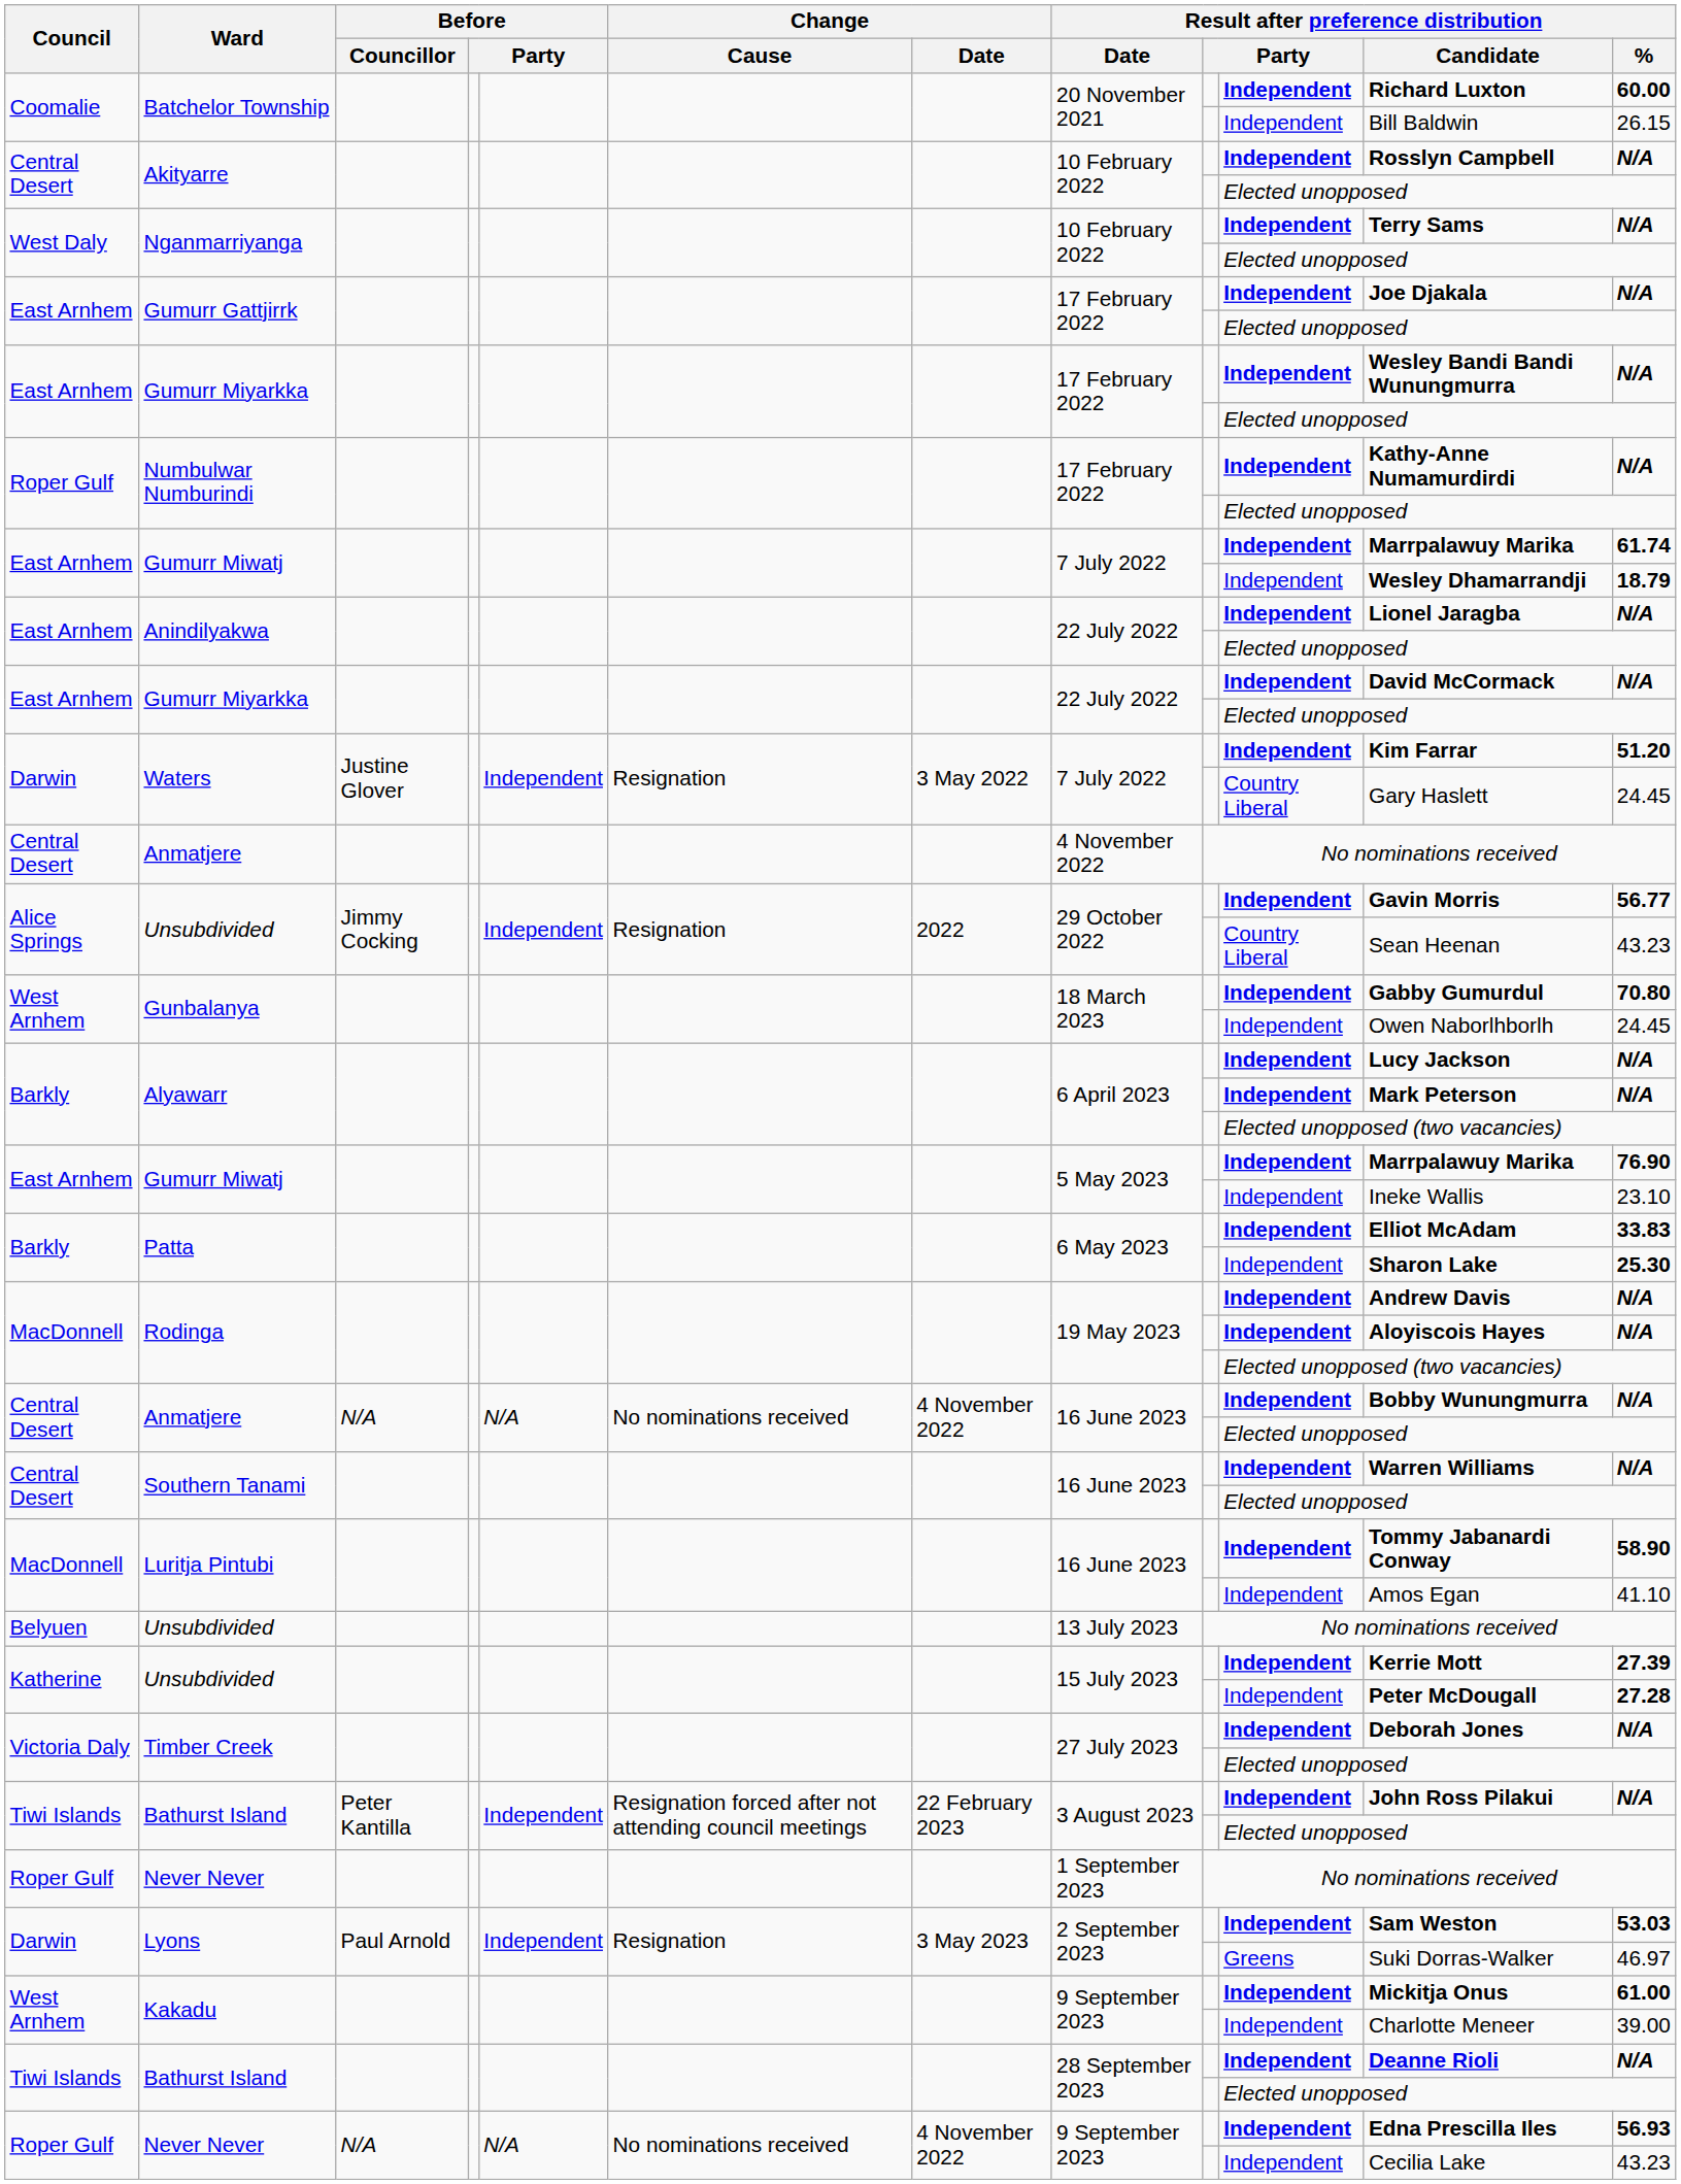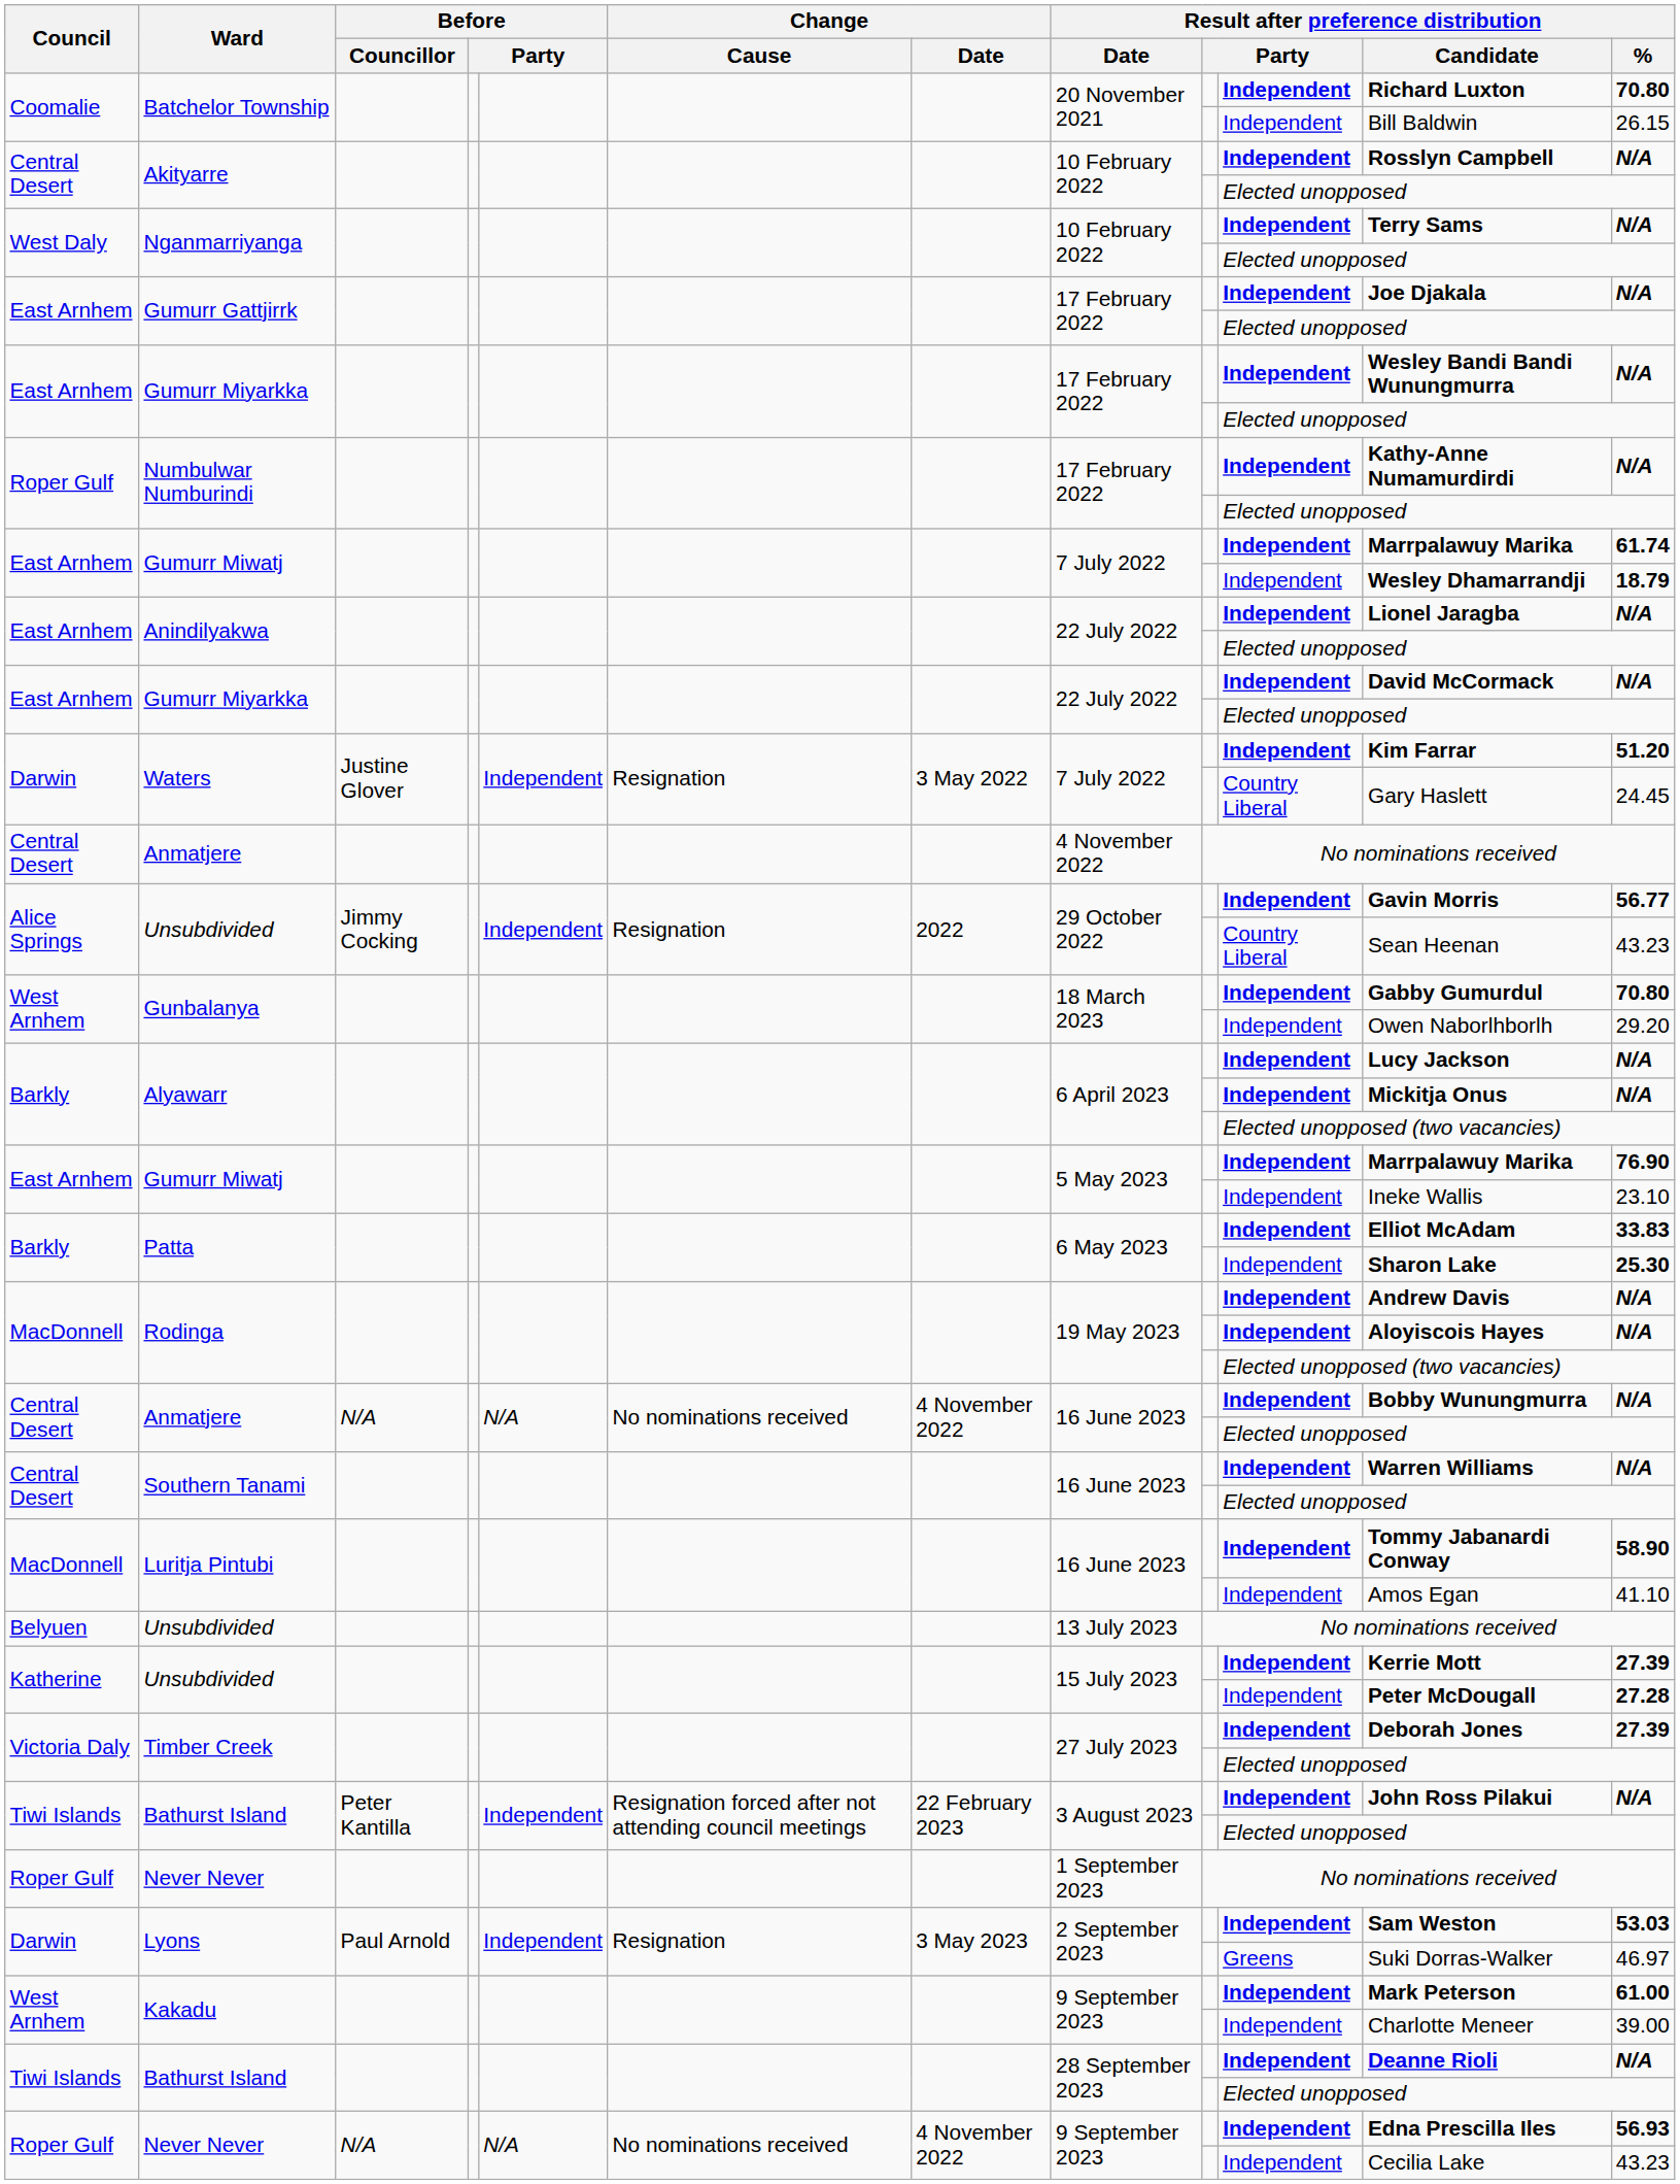row 3 | Result after preference distribution / %: 60.00 -> 70.80
row 27 | Result after preference distribution / %: 24.45 -> 29.20
row 29 | Result after preference distribution / Candidate: Mark Peterson -> Mickitja Onus
row 47 | Result after preference distribution / %: N/A -> 27.39
row 54 | Result after preference distribution / Candidate: Mickitja Onus -> Mark Peterson
